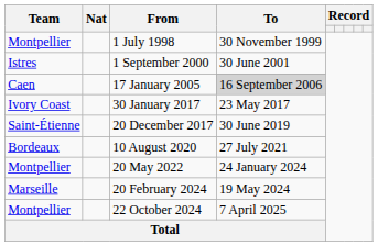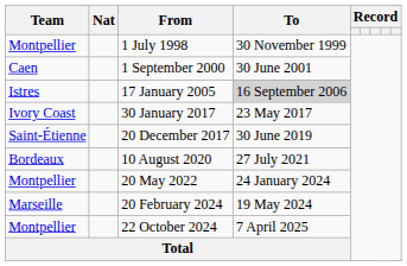1 September 2000 | Team: Istres -> Caen
17 January 2005 | Team: Caen -> Istres
